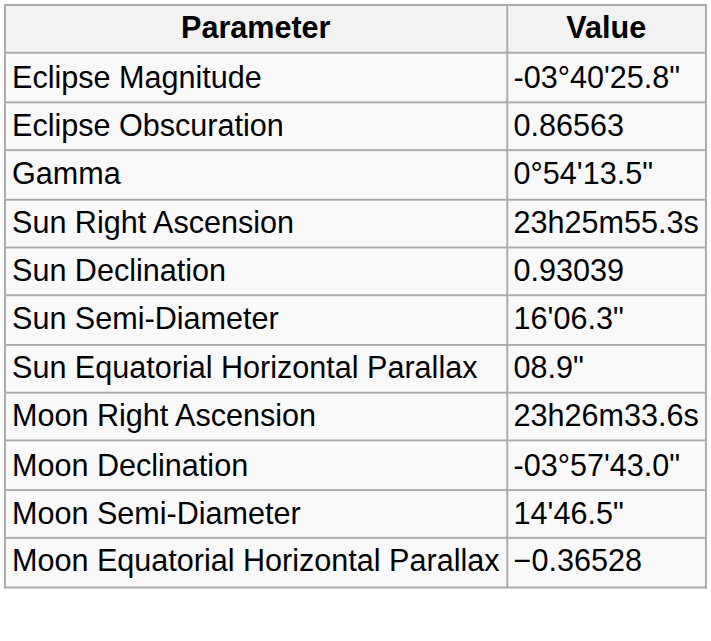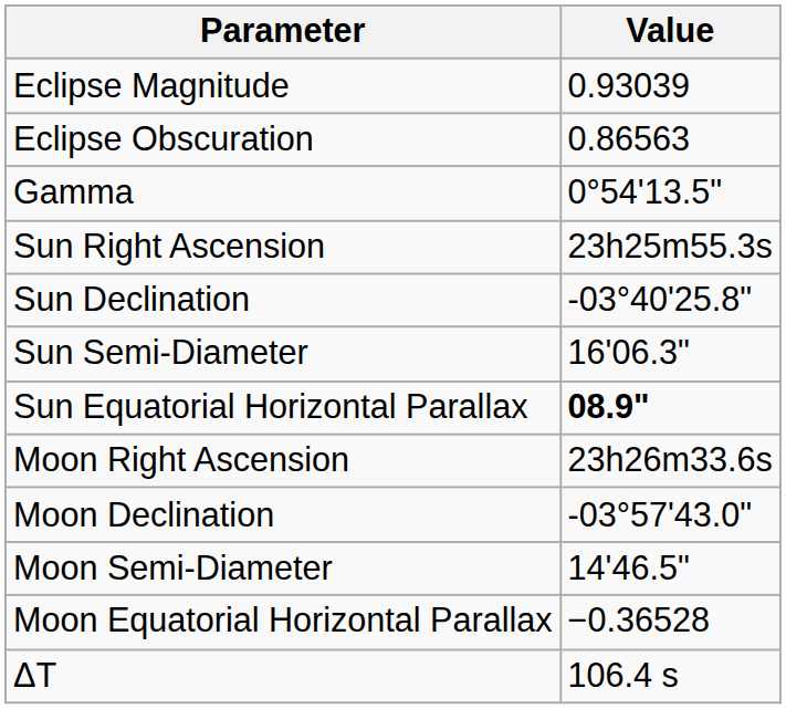Eclipse Magnitude | Value: -03°40'25.8" -> 0.93039
Sun Declination | Value: 0.93039 -> -03°40'25.8"
Sun Equatorial Horizontal Parallax | Value: normal -> bold
+ row: ΔT | 106.4 s
